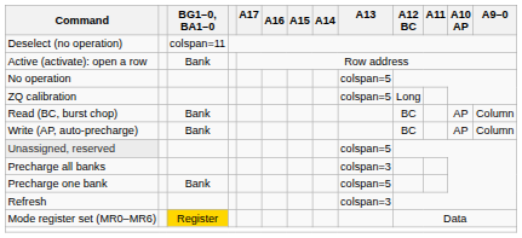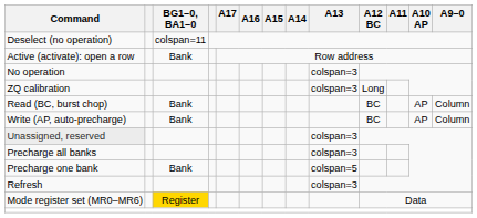No operation | A13: colspan=5 -> colspan=3
ZQ calibration | A13: colspan=5 -> colspan=3
Unassigned, reserved | A13: colspan=5 -> colspan=3
